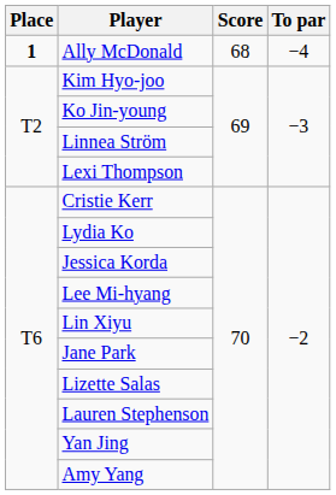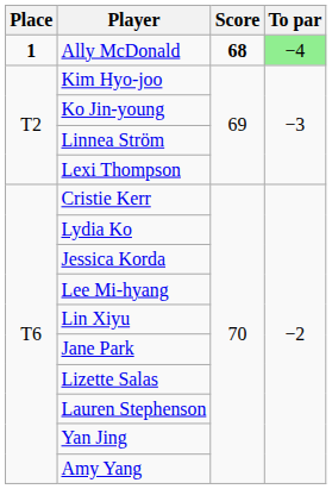Ally McDonald | Score: normal -> bold
Ally McDonald | To par: no background -> lightgreen background
